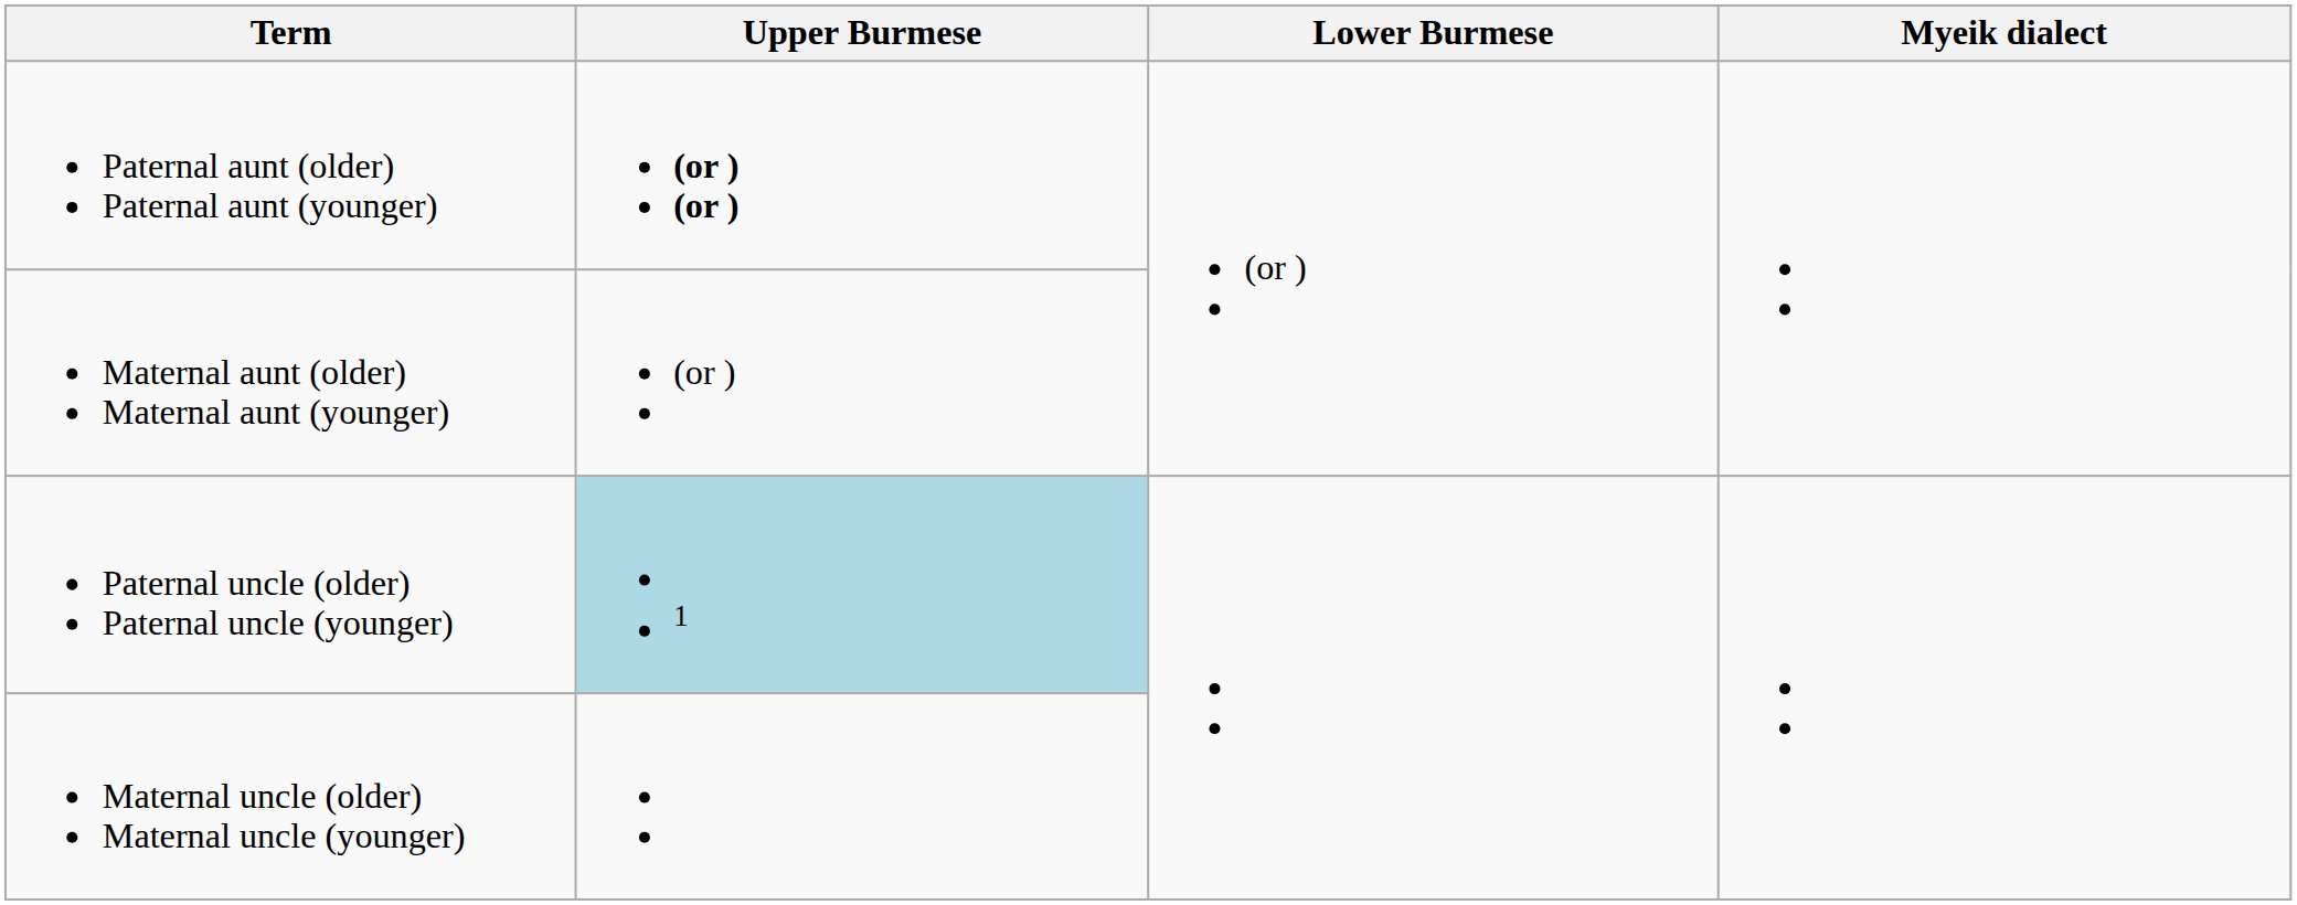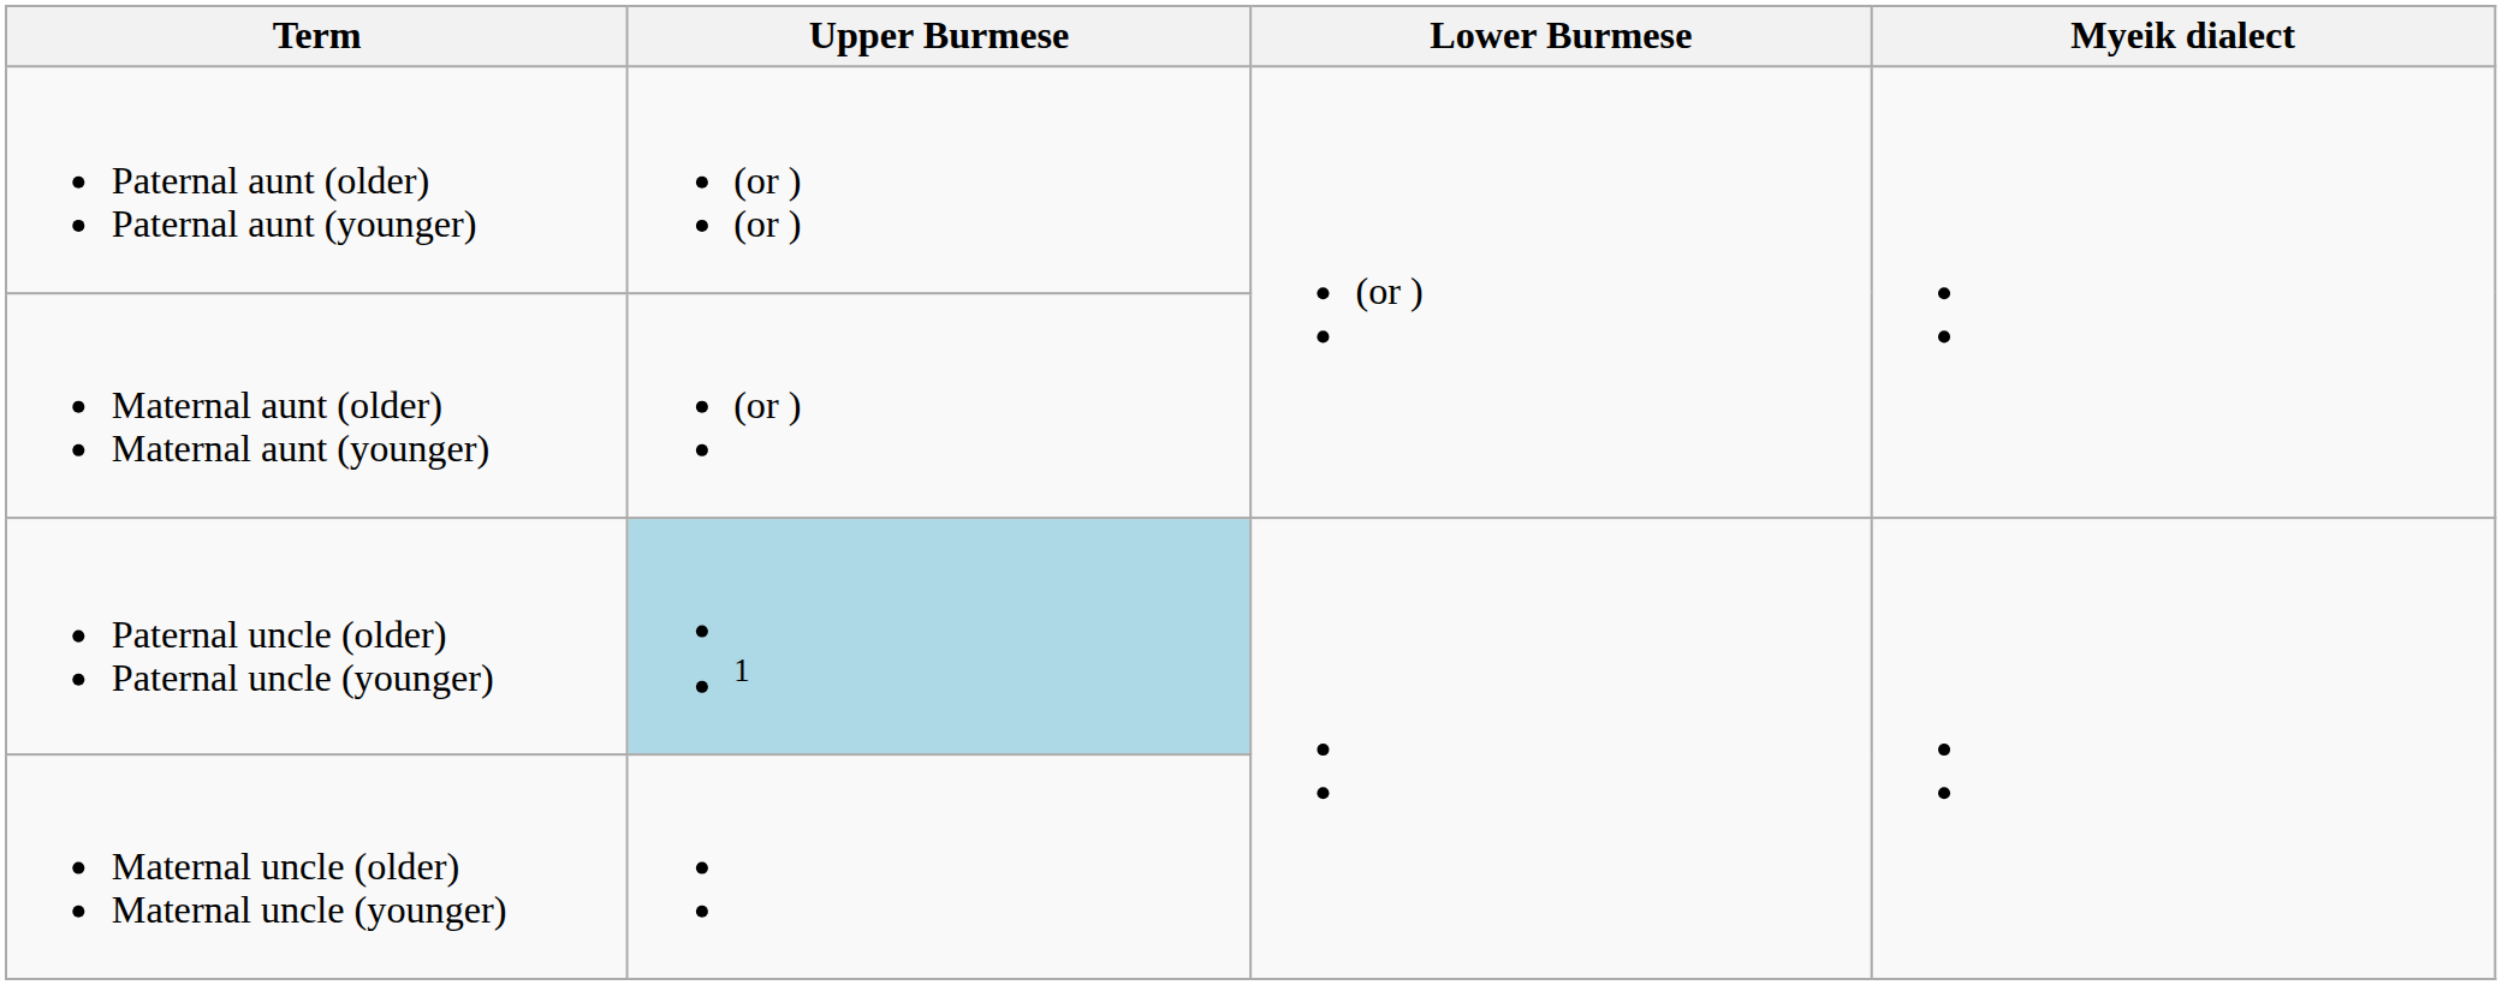Paternal aunt (older) Paternal aunt (younger) | Upper Burmese: bold -> normal
